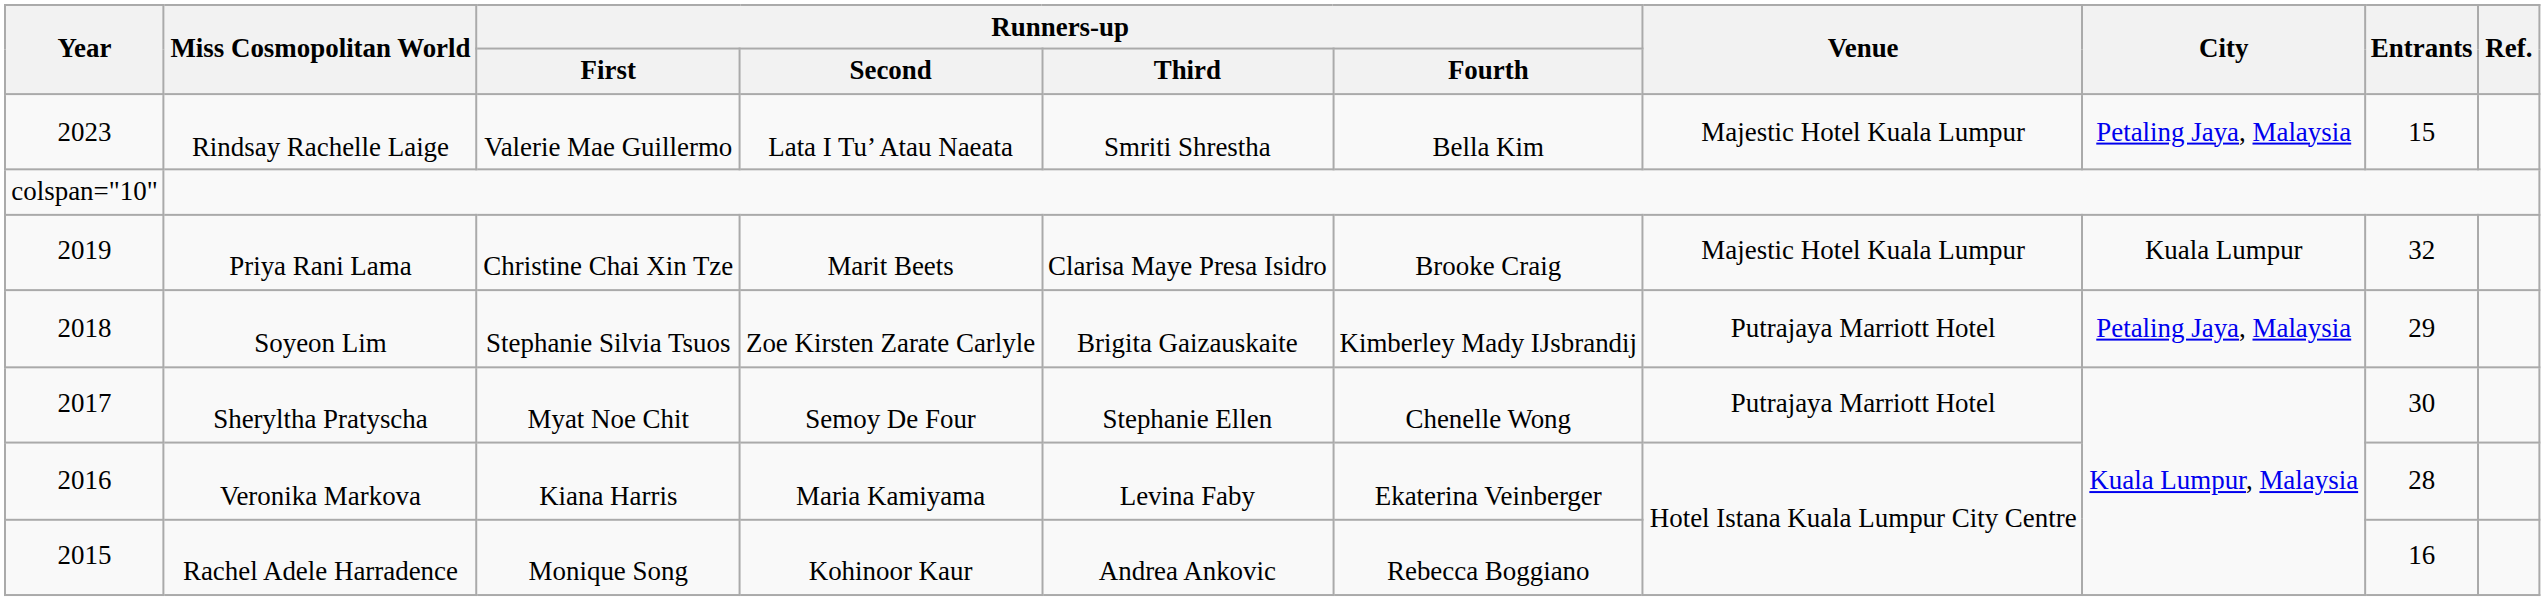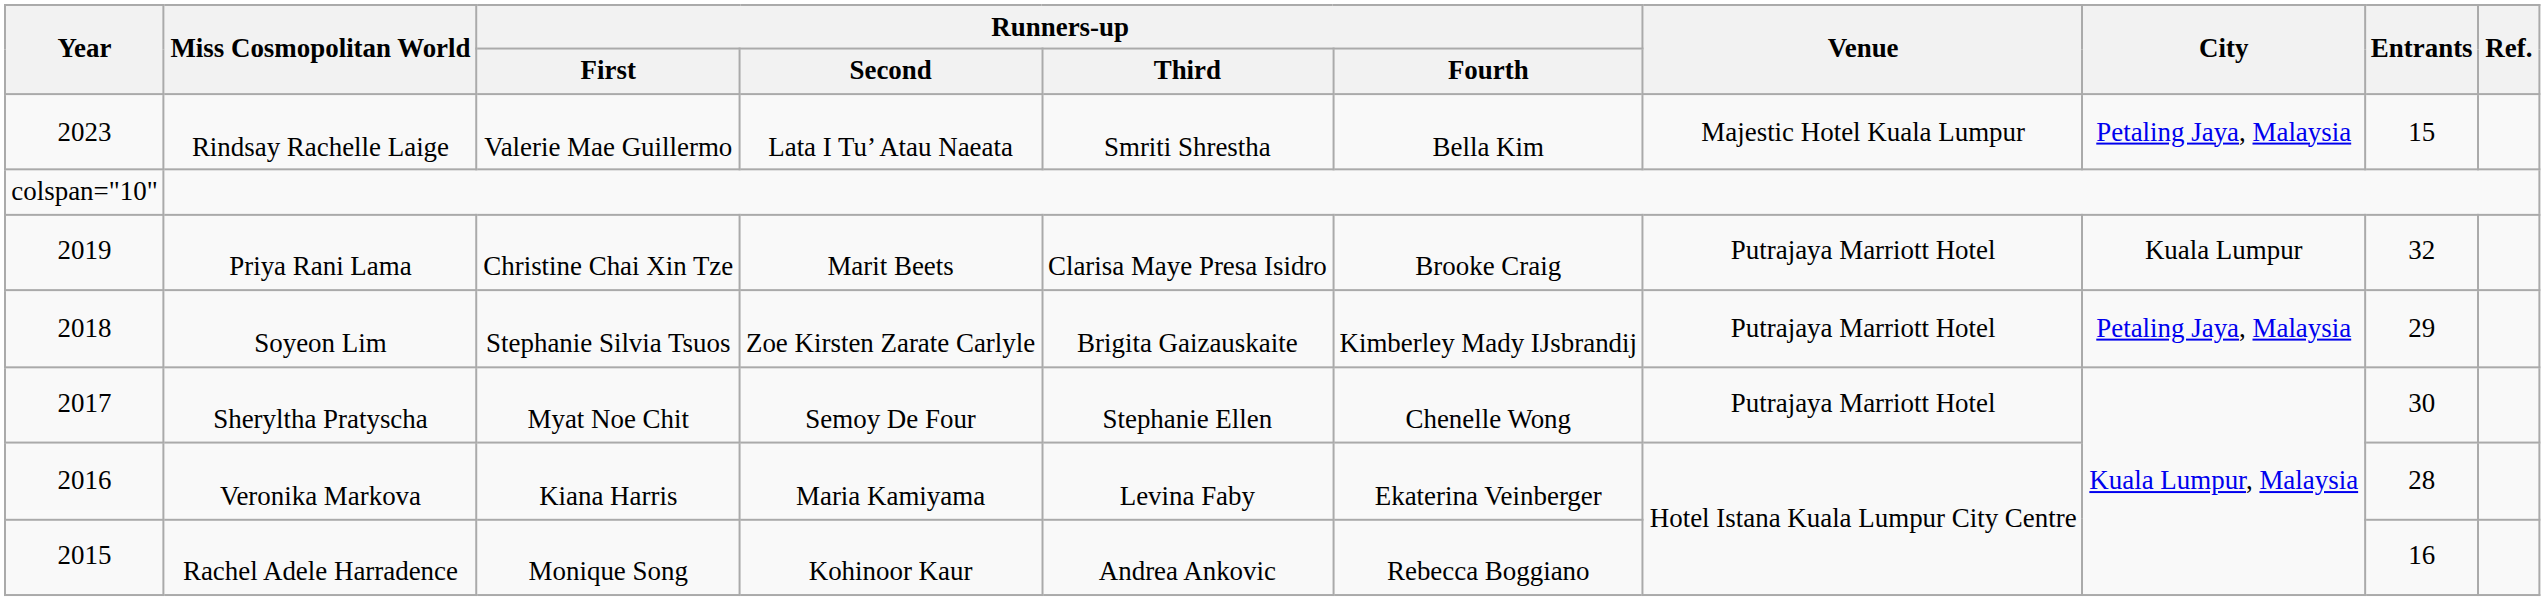Priya Rani Lama | Venue: Majestic Hotel Kuala Lumpur -> Putrajaya Marriott Hotel
